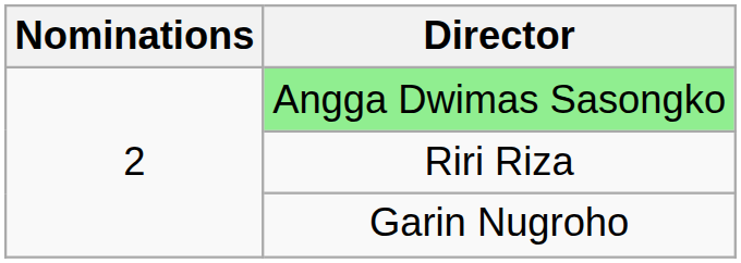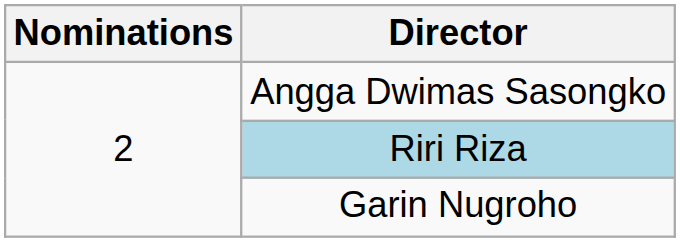Angga Dwimas Sasongko | Director: lightgreen background -> no background
Riri Riza | Director: no background -> lightblue background
